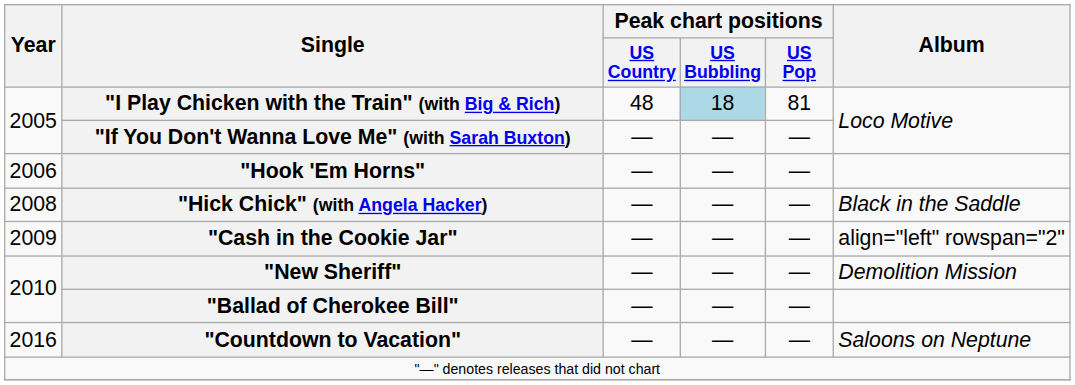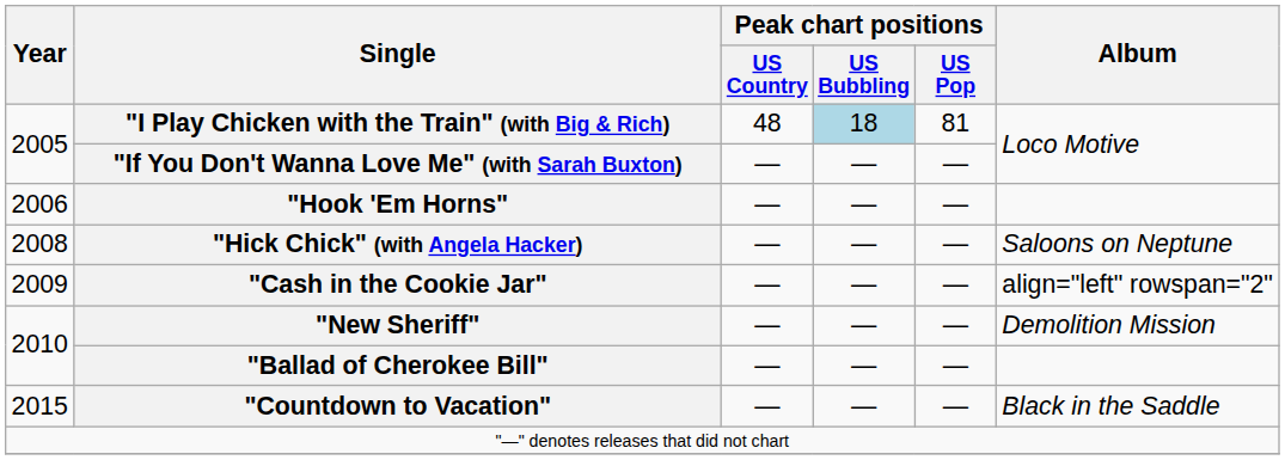"Hick Chick" (with Angela Hacker) | Album: Black in the Saddle -> Saloons on Neptune
"Countdown to Vacation" | Year: 2016 -> 2015
"Countdown to Vacation" | Album: Saloons on Neptune -> Black in the Saddle
